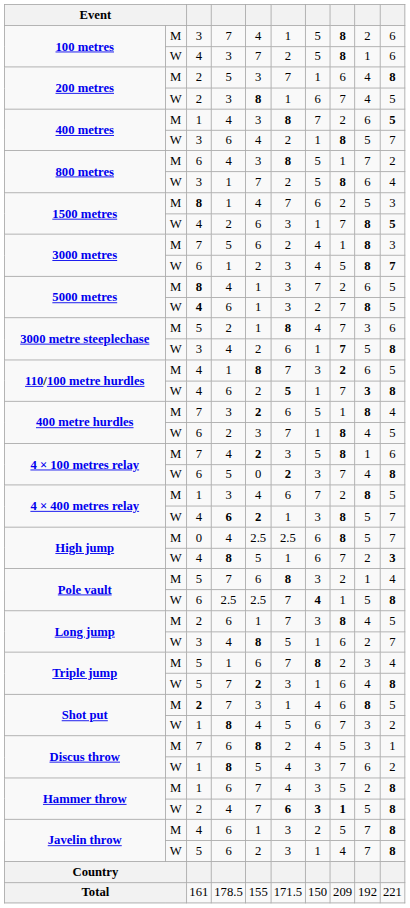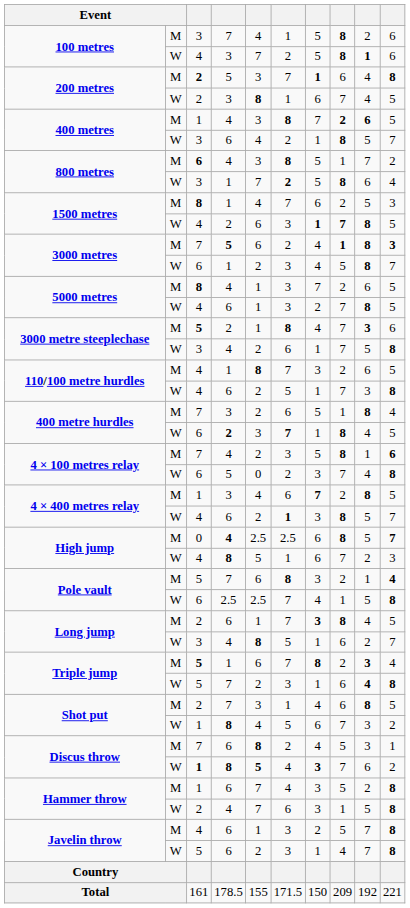100 metres / W | column 9: normal -> bold
200 metres / M | column 3: normal -> bold
200 metres / M | column 7: normal -> bold
400 metres / M | column 8: normal -> bold
400 metres / M | column 9: normal -> bold
400 metres / M | column 10: bold -> normal
800 metres / M | column 3: normal -> bold
800 metres / W | column 6: normal -> bold
1500 metres / W | column 7: normal -> bold
1500 metres / W | column 8: normal -> bold
1500 metres / W | column 10: bold -> normal
3000 metres / M | column 4: normal -> bold
3000 metres / M | column 8: normal -> bold
3000 metres / M | column 10: normal -> bold
3000 metres / W | column 10: bold -> normal
5000 metres / W | column 3: bold -> normal
3000 metre steeplechase / M | column 3: normal -> bold
3000 metre steeplechase / M | column 9: normal -> bold
3000 metre steeplechase / W | column 8: bold -> normal
110/100 metre hurdles / M | column 8: bold -> normal
110/100 metre hurdles / W | column 6: bold -> normal
110/100 metre hurdles / W | column 9: bold -> normal
400 metre hurdles / M | column 5: bold -> normal
400 metre hurdles / W | column 4: normal -> bold
400 metre hurdles / W | column 6: normal -> bold
4 × 100 metres relay / M | column 5: bold -> normal
4 × 100 metres relay / M | column 10: normal -> bold
4 × 100 metres relay / W | column 6: bold -> normal
4 × 400 metres relay / M | column 7: normal -> bold
4 × 400 metres relay / W | column 4: bold -> normal
4 × 400 metres relay / W | column 5: bold -> normal
4 × 400 metres relay / W | column 6: normal -> bold
High jump / M | column 4: normal -> bold
High jump / M | column 10: normal -> bold
High jump / W | column 10: bold -> normal
Pole vault / M | column 10: normal -> bold
Pole vault / W | column 7: bold -> normal
Long jump / M | column 7: normal -> bold
Triple jump / M | column 3: normal -> bold
Triple jump / M | column 9: normal -> bold
Triple jump / W | column 5: bold -> normal
Triple jump / W | column 9: normal -> bold
Shot put / M | column 3: bold -> normal
Discus throw / W | column 3: normal -> bold
Discus throw / W | column 5: normal -> bold
Discus throw / W | column 7: normal -> bold
Hammer throw / W | column 6: bold -> normal
Hammer throw / W | column 7: bold -> normal
Hammer throw / W | column 8: bold -> normal
